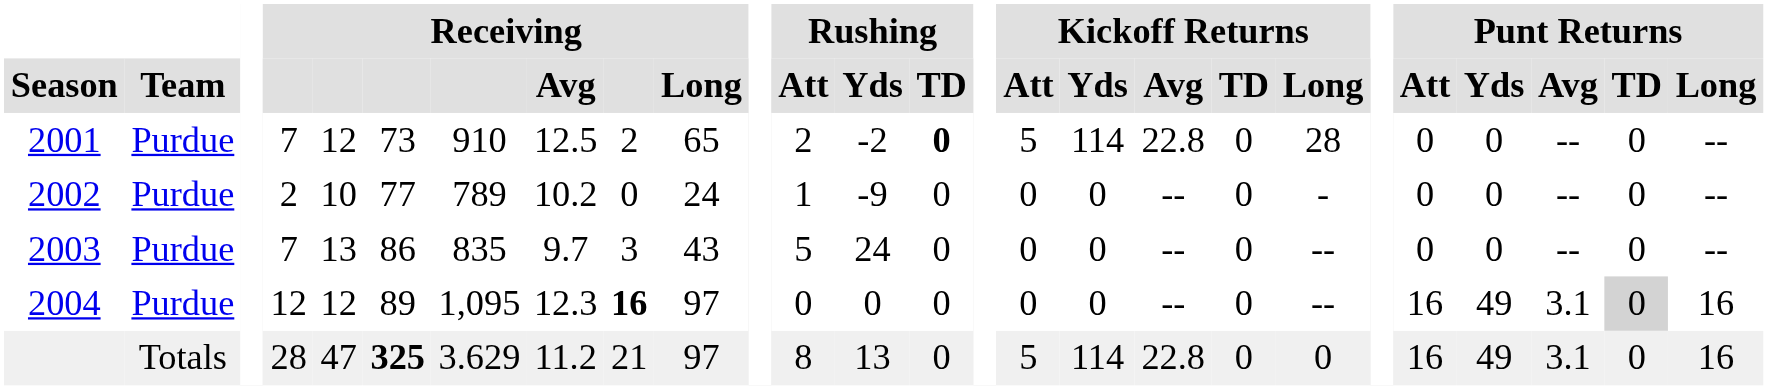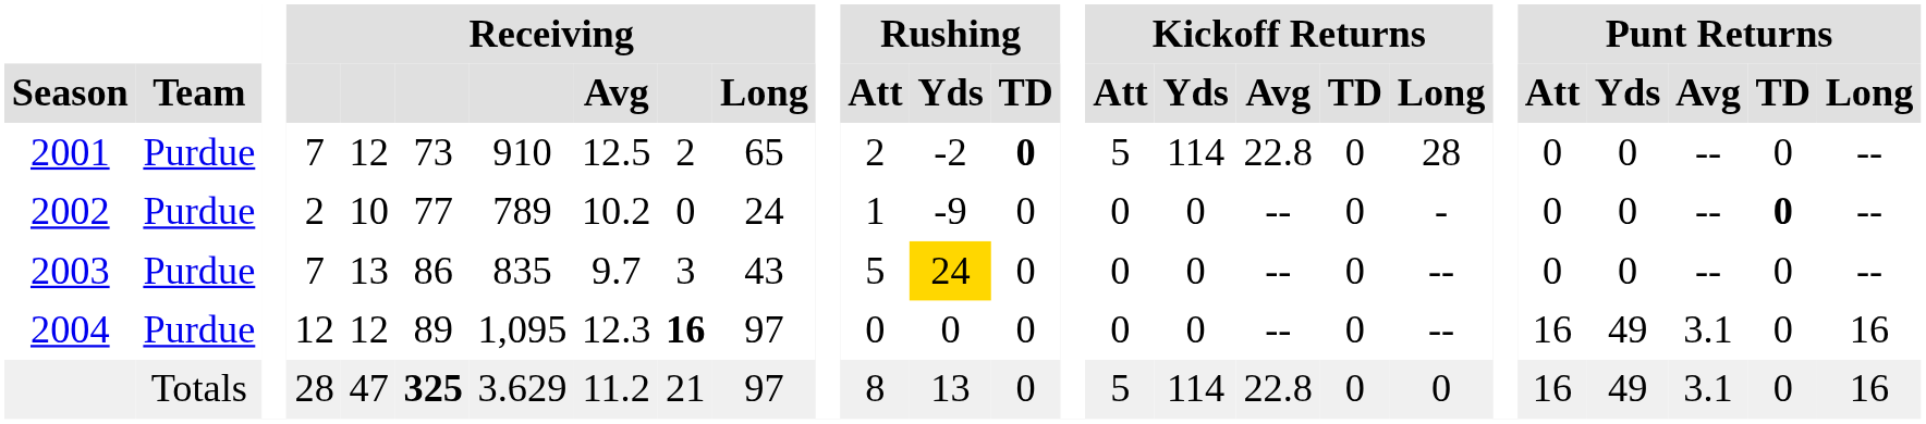2002 | Punt Returns / TD: normal -> bold
2003 | Rushing / Yds: no background -> gold background
2004 | Punt Returns / TD: lightgrey background -> no background
